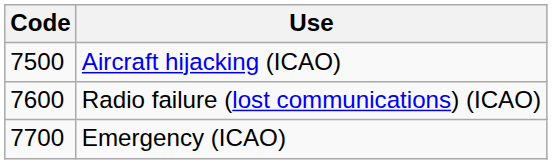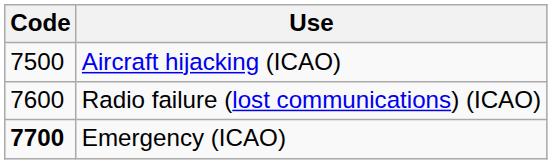Emergency (ICAO) | Code: normal -> bold
